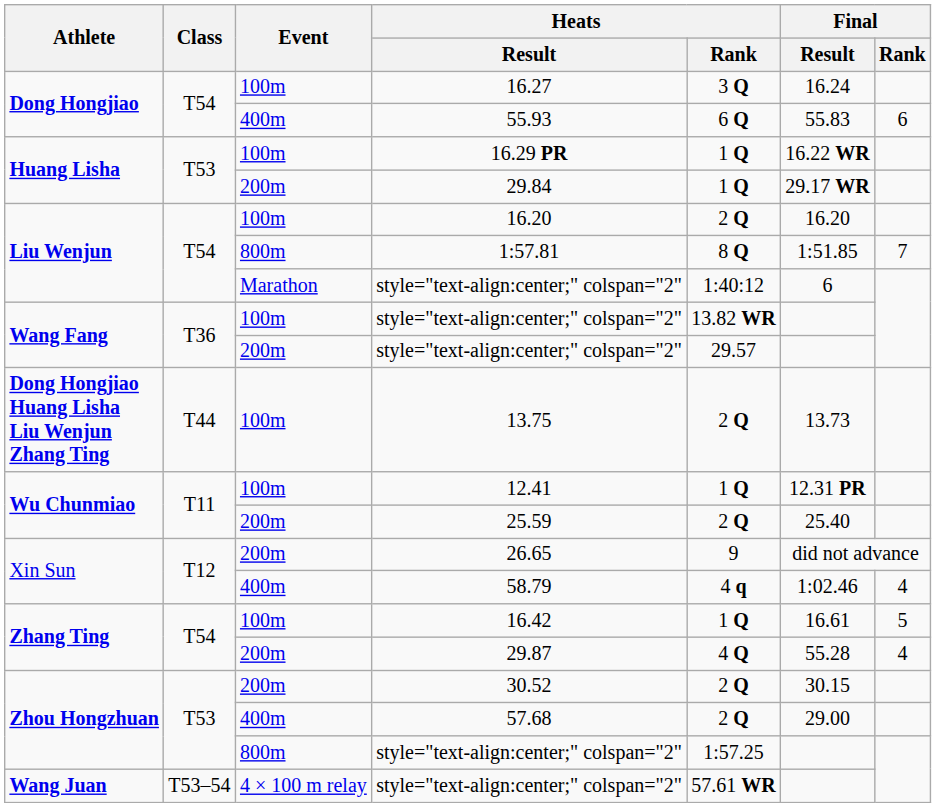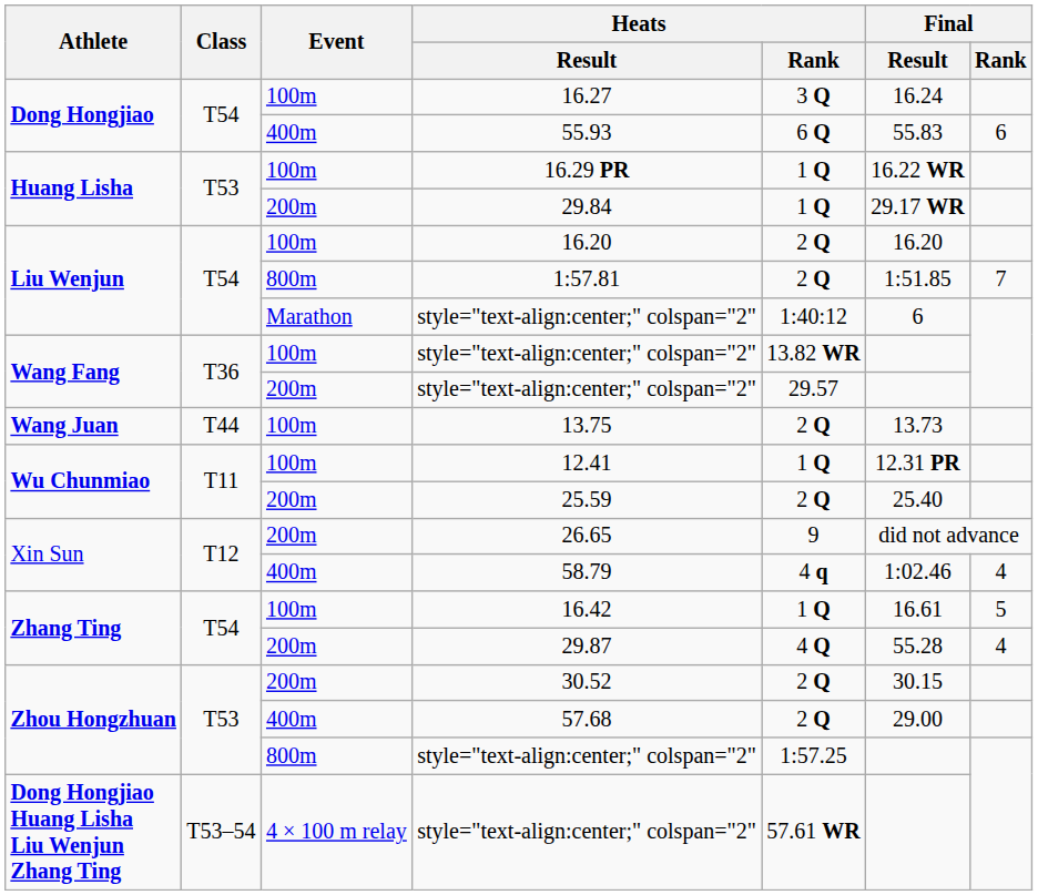1:57.81 | Heats / Rank: 8 Q -> 2 Q
13.75 | Athlete: Dong Hongjiao Huang Lisha Liu Wenjun Zhang Ting -> Wang Juan
4 × 100 m relay / style="text-align:center;" colspan="2" | Athlete: Wang Juan -> Dong Hongjiao Huang Lisha Liu Wenjun Zhang Ting
